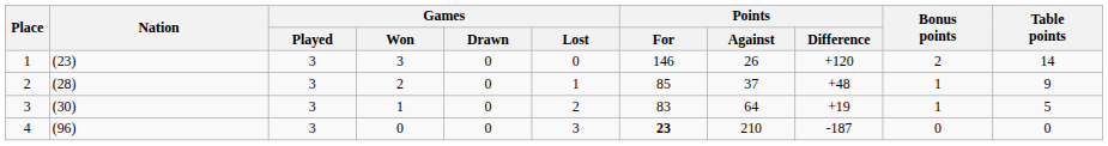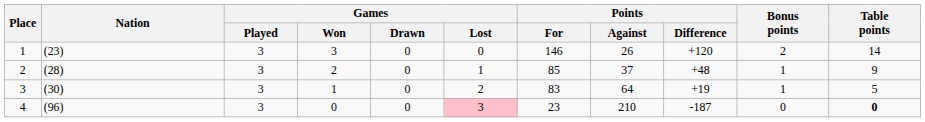4 | Games / Lost: no background -> pink background
4 | Points / For: bold -> normal
4 | Table points: normal -> bold
